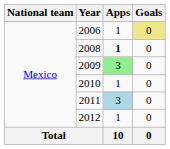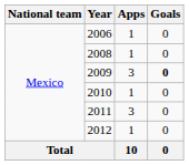2006 | Goals: khaki background -> no background
2008 | Apps: bold -> normal
2009 | Apps: lightgreen background -> no background
2009 | Goals: normal -> bold
2011 | Apps: lightblue background -> no background
